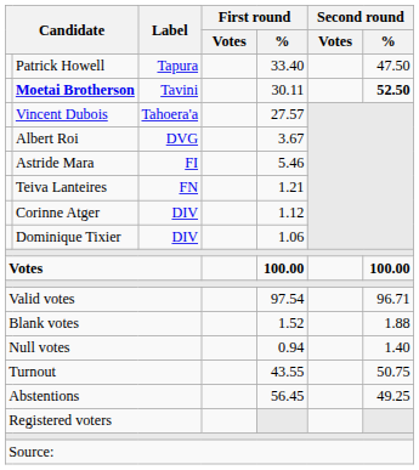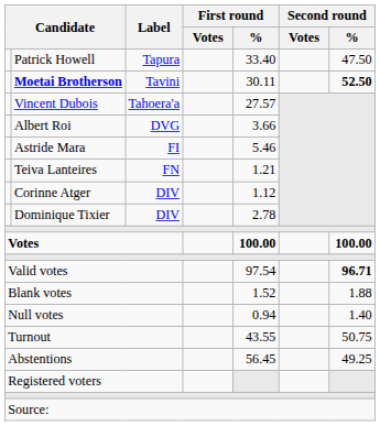Albert Roi | First round / %: 3.67 -> 3.66
Dominique Tixier | First round / %: 1.06 -> 2.78
Valid votes | Second round / %: normal -> bold
